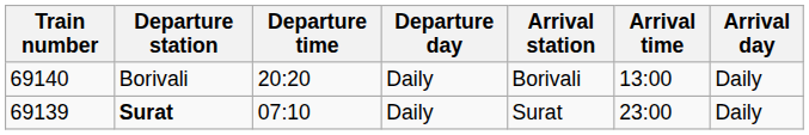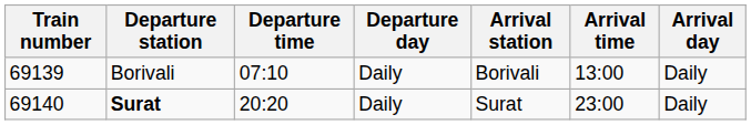row 2 | Train number: 69140 -> 69139
row 2 | Departure time: 20:20 -> 07:10
row 3 | Train number: 69139 -> 69140
row 3 | Departure time: 07:10 -> 20:20
